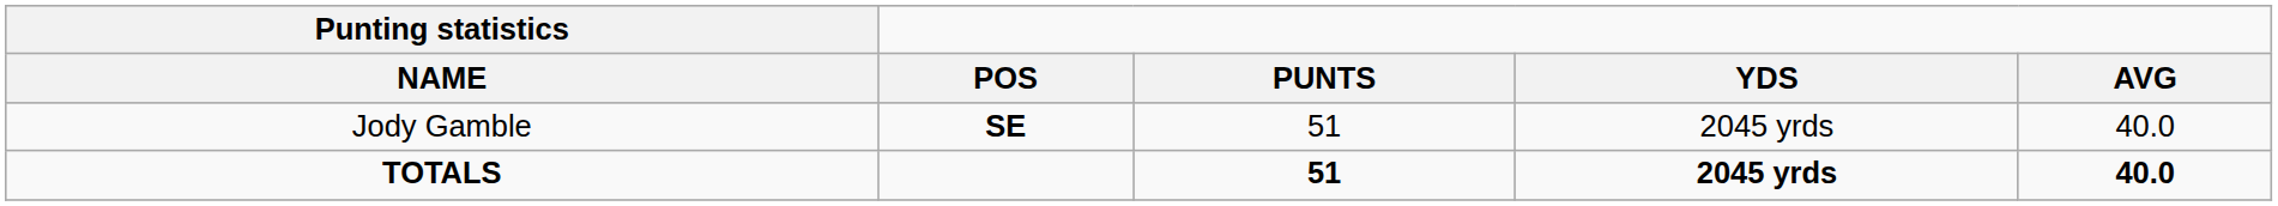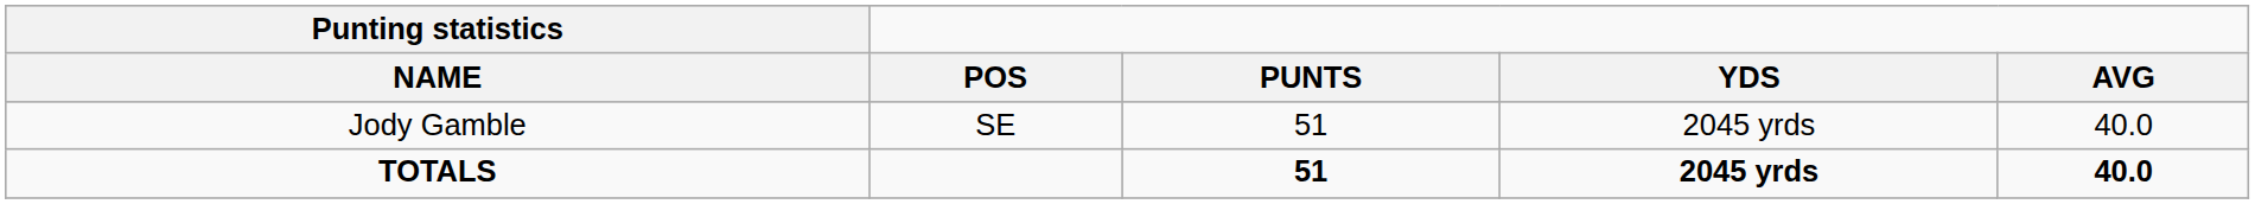Jody Gamble | POS: bold -> normal
